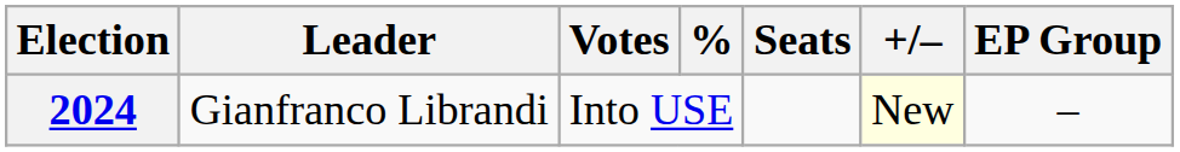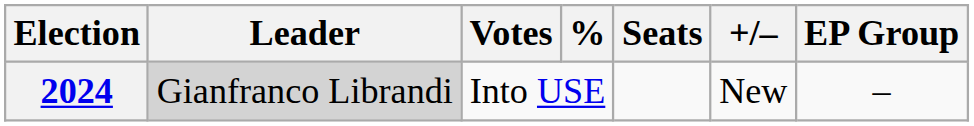2024 | Leader: no background -> lightgrey background
2024 | +/–: lightyellow background -> no background
